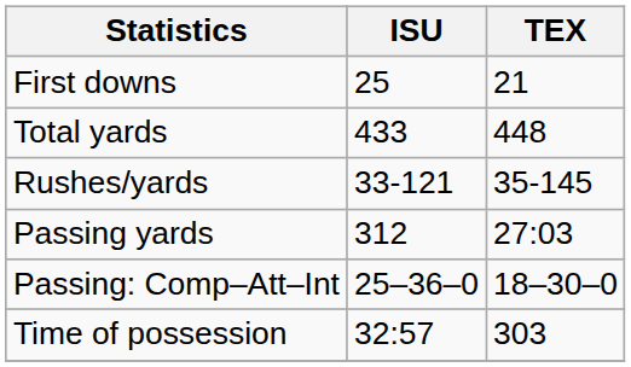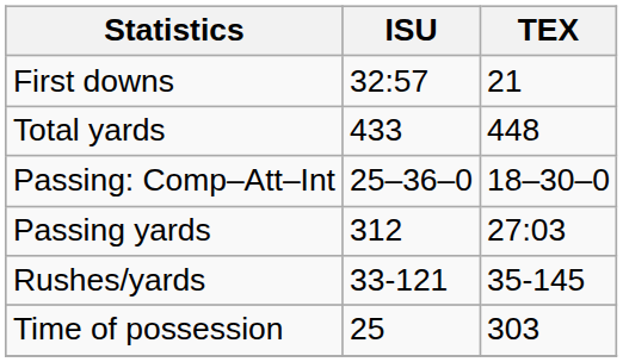First downs | ISU: 25 -> 32:57
rows swapped: Rushes/yards <-> Passing: Comp–Att–Int
Time of possession | ISU: 32:57 -> 25
